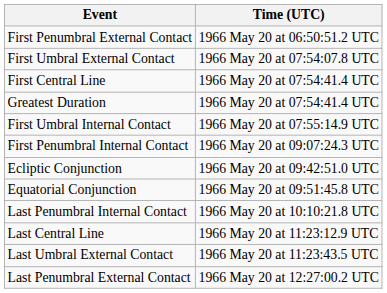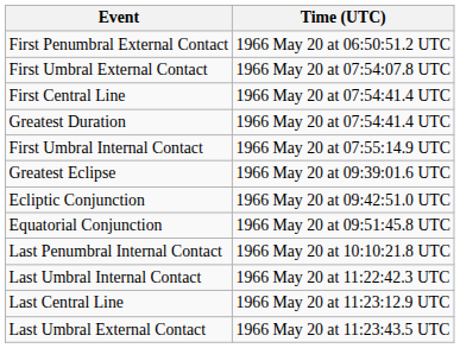- row: First Penumbral Internal Contact | 1966 May 20 at 09:07:24.3 UTC
+ row: Greatest Eclipse | 1966 May 20 at 09:39:01.6 UTC
+ row: Last Umbral Internal Contact | 1966 May 20 at 11:22:42.3 UTC
- row: Last Penumbral External Contact | 1966 May 20 at 12:27:00.2 UTC
